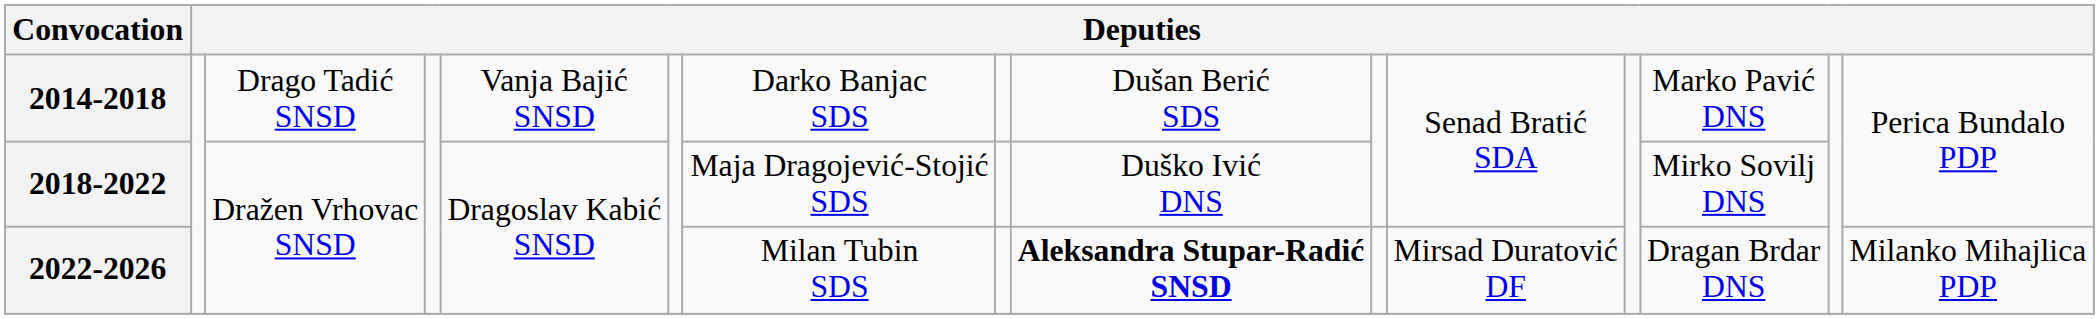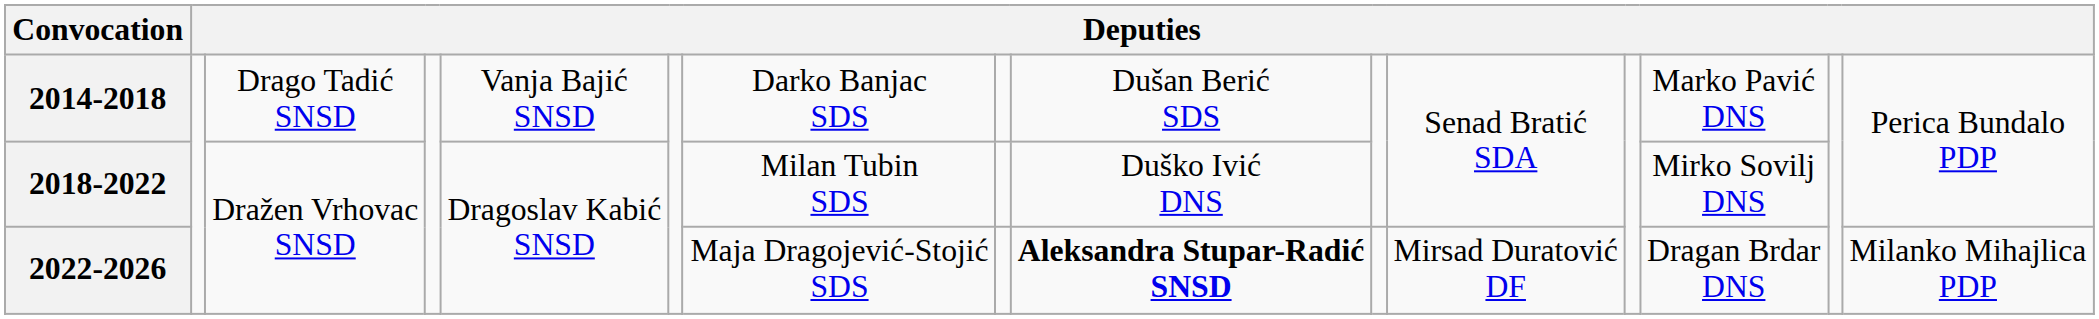2018-2022 | column 7: Maja Dragojević-Stojić SDS -> Milan Tubin SDS
2022-2026 | column 7: Milan Tubin SDS -> Maja Dragojević-Stojić SDS
